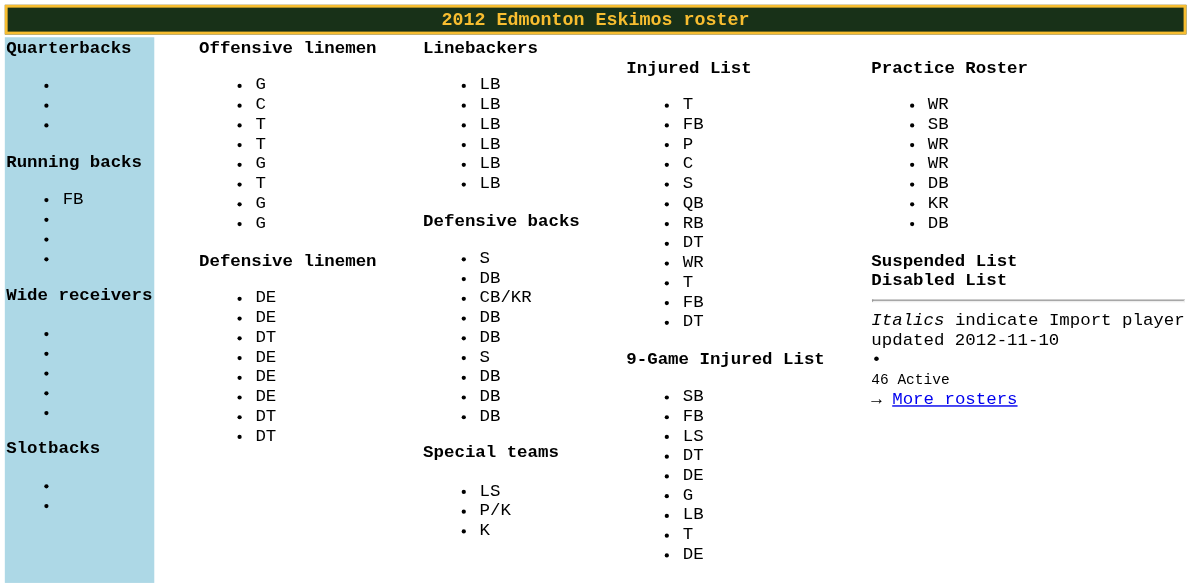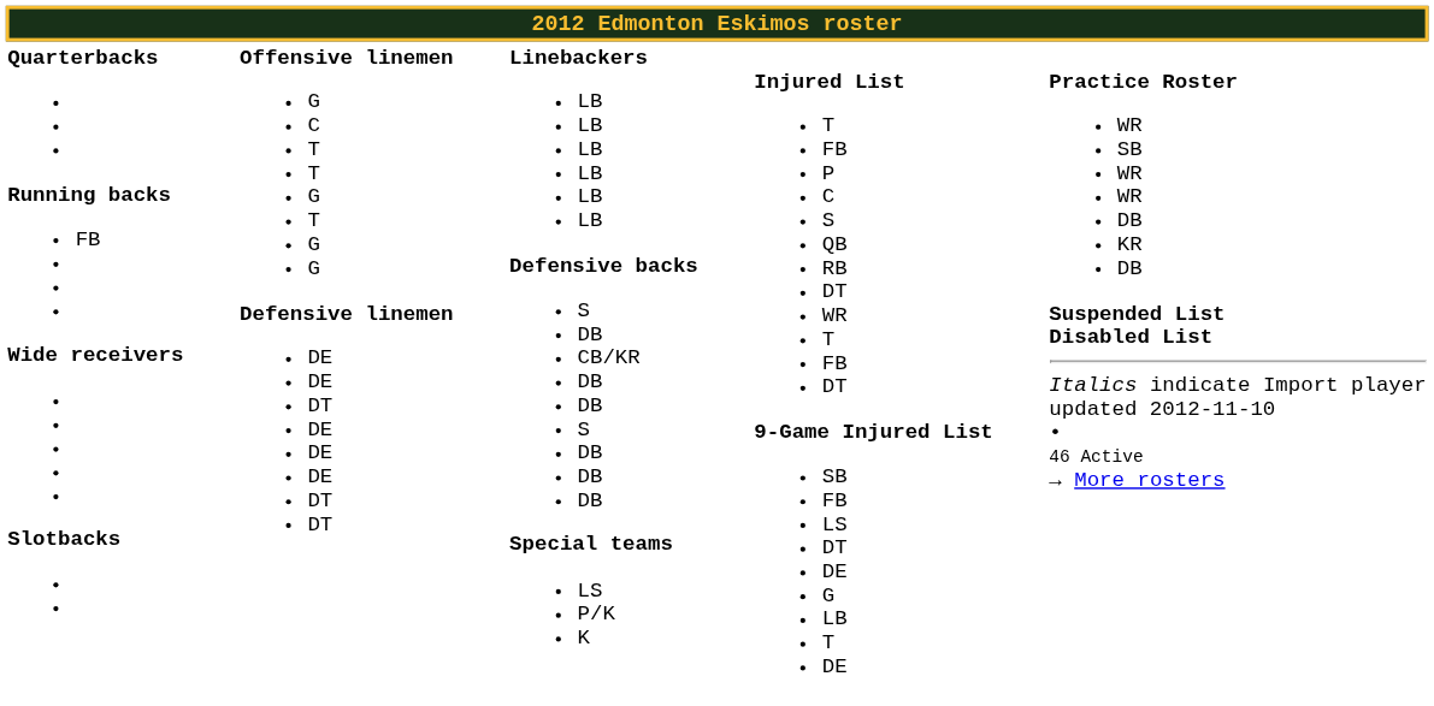Quarterbacks Running backs FB Wide receivers Slotbacks | column 1: lightblue background -> no background
